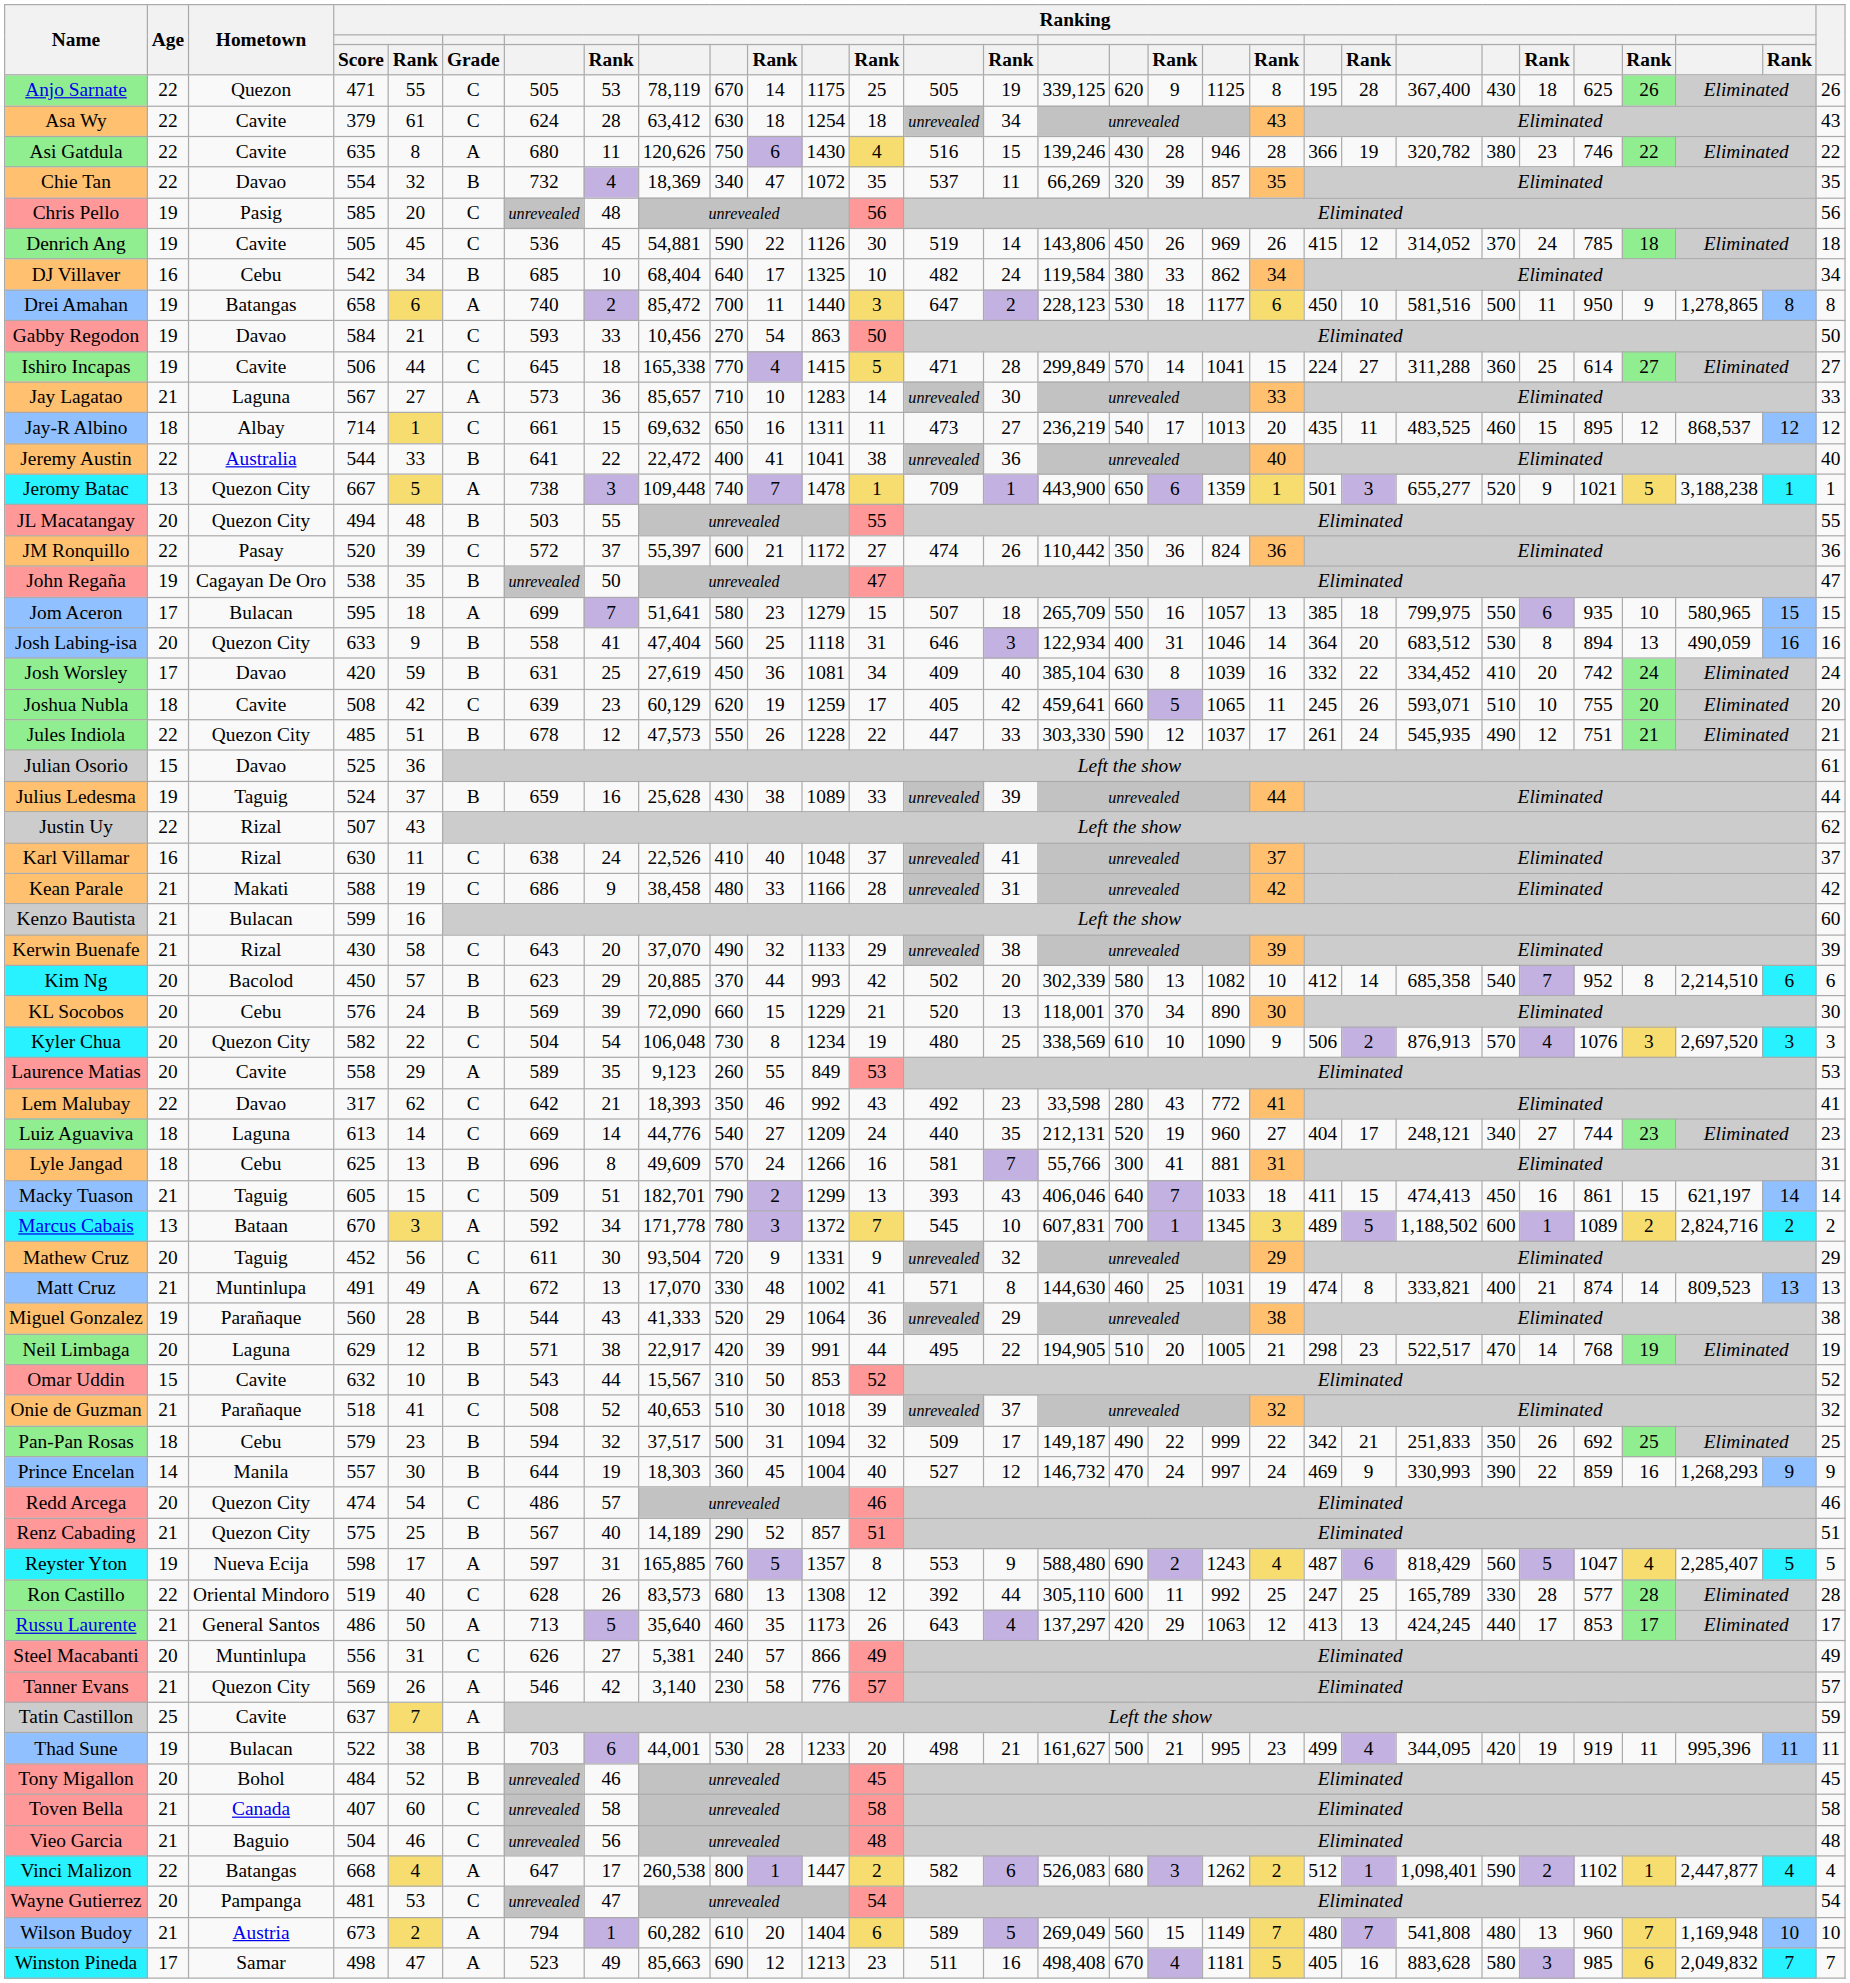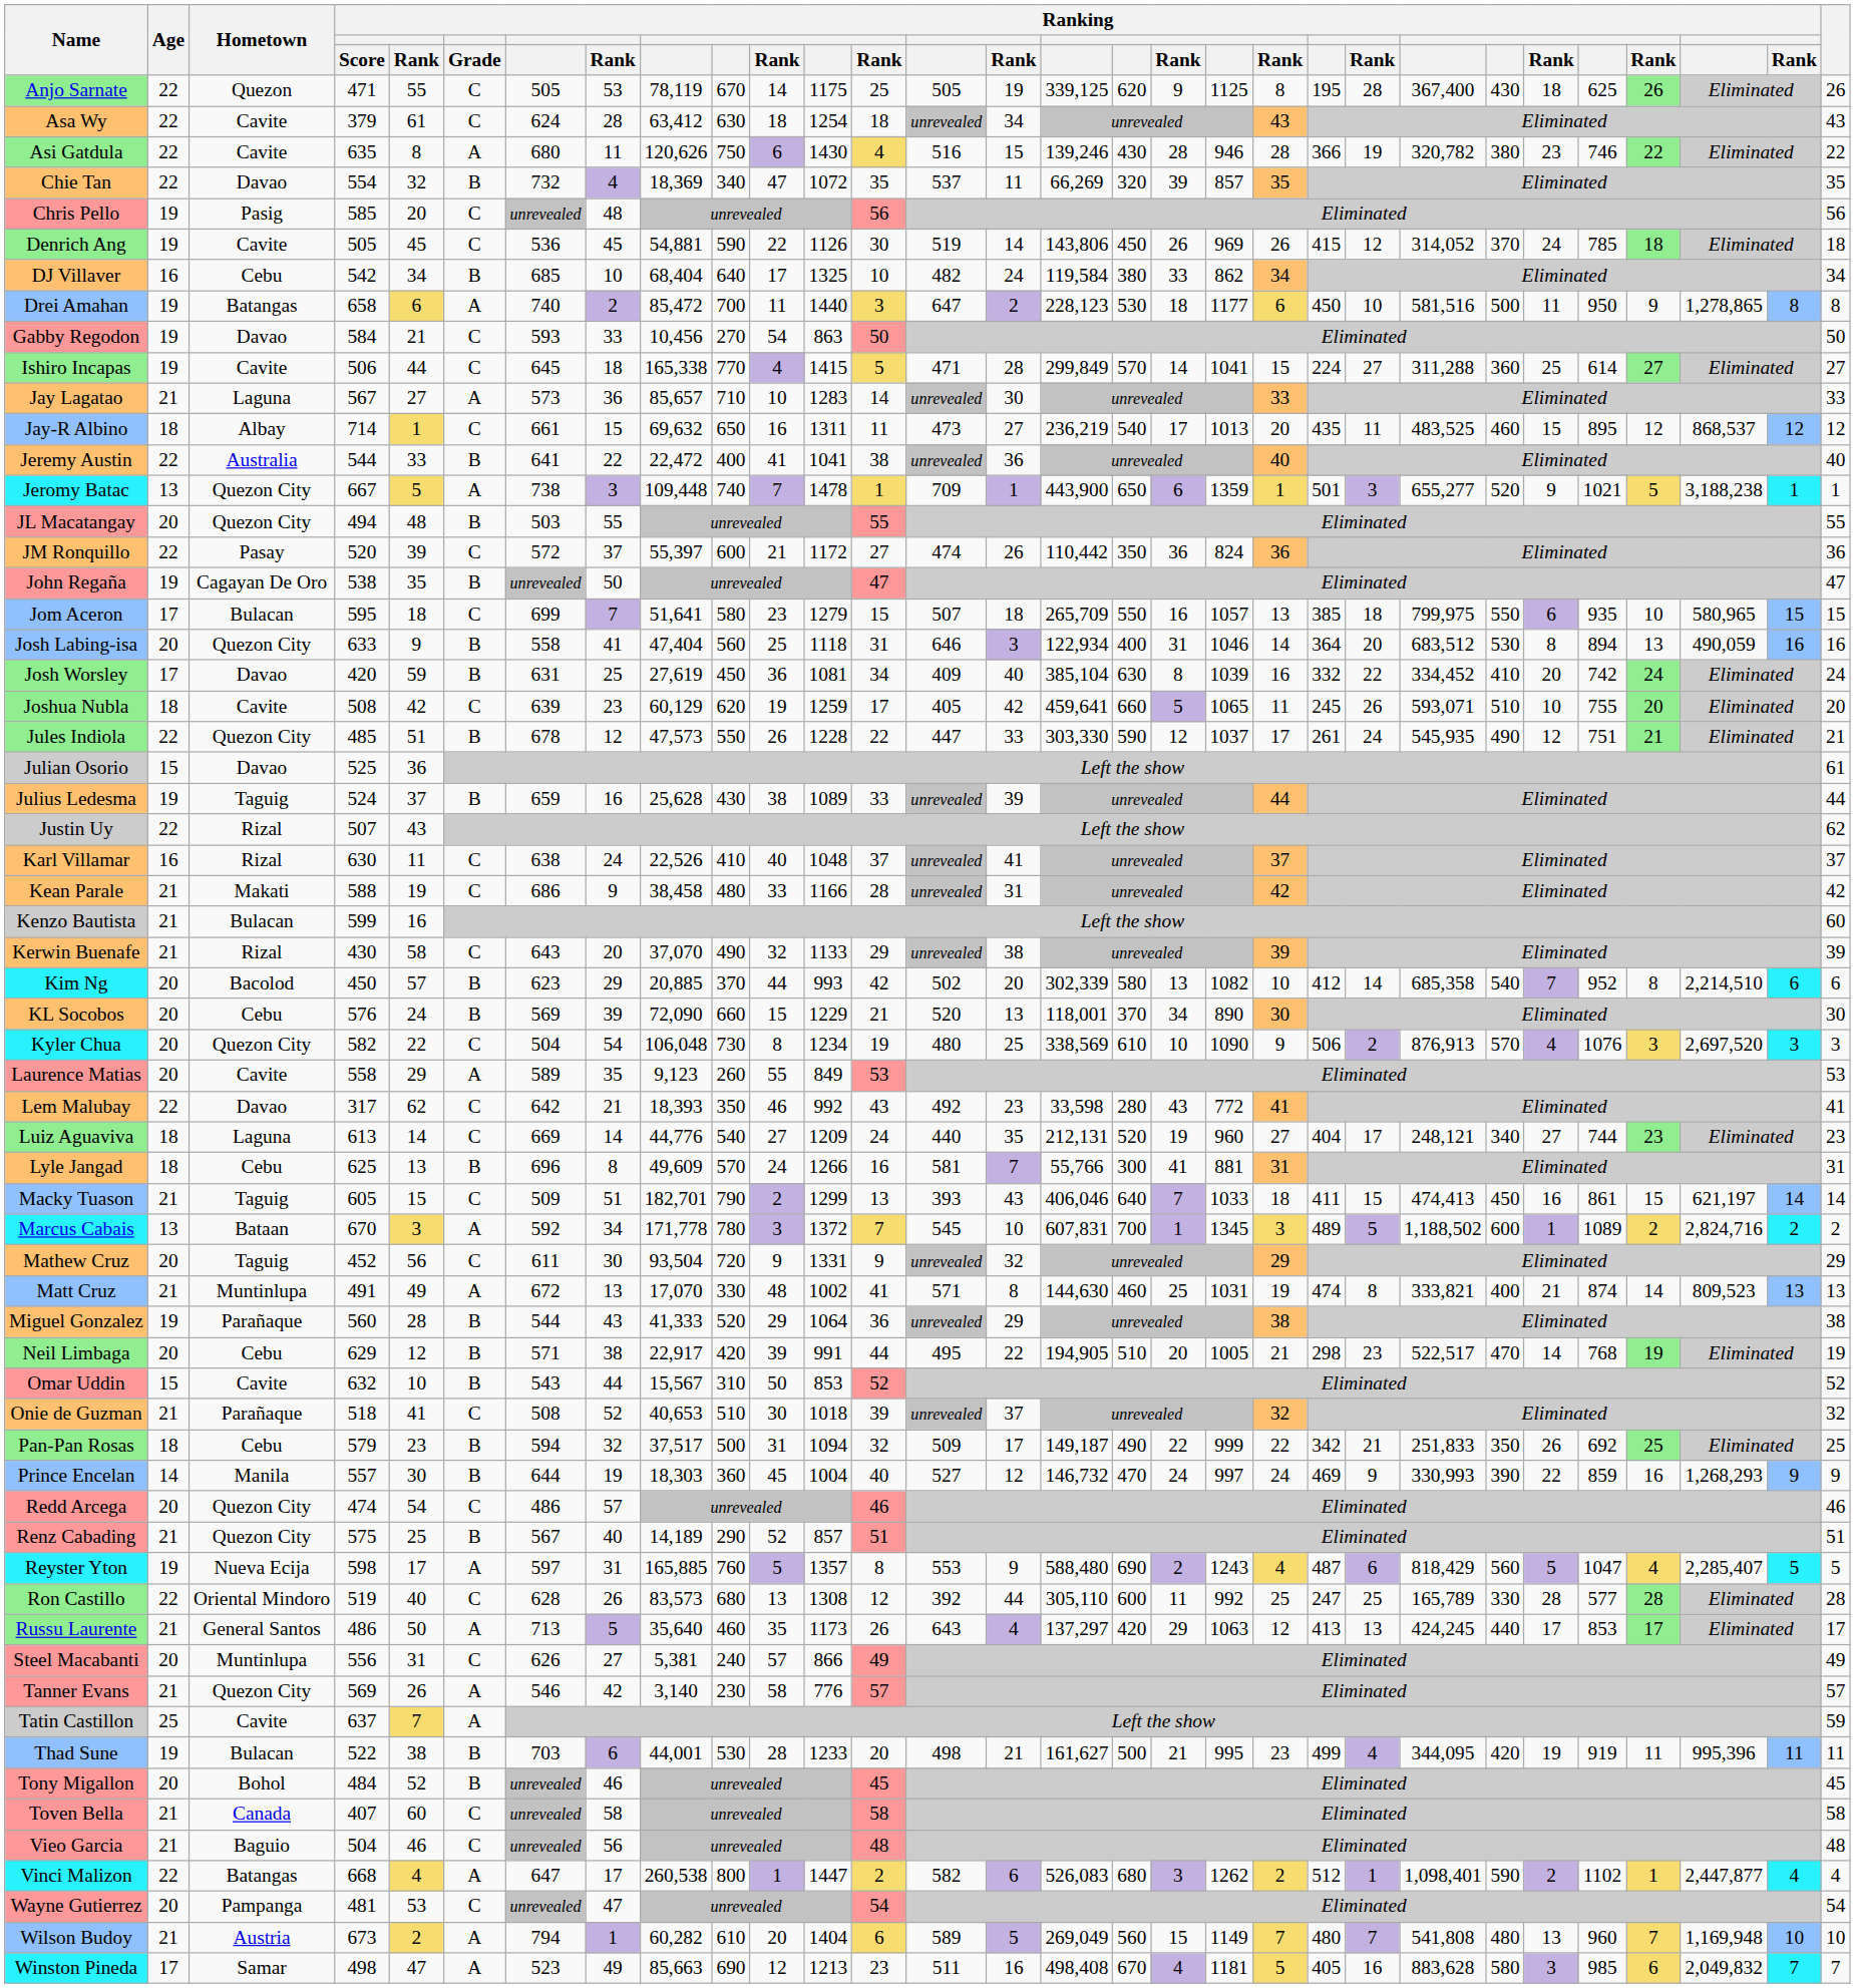Jom Aceron | Ranking / Grade: A -> C
Neil Limbaga | Hometown: Laguna -> Cebu
